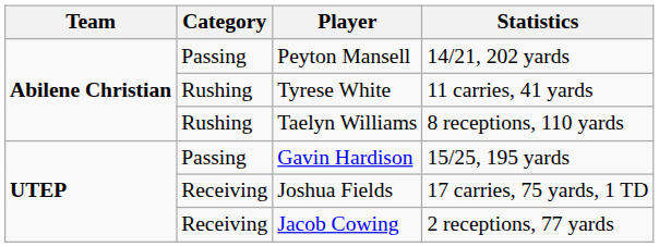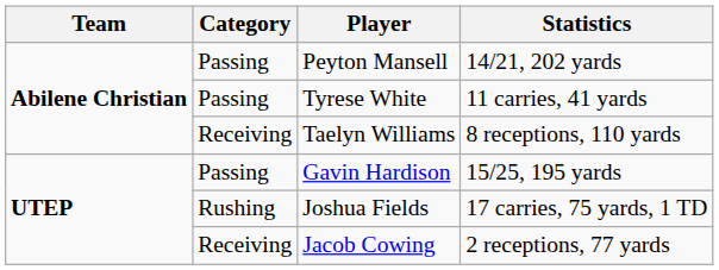Tyrese White | Category: Rushing -> Passing
Taelyn Williams | Category: Rushing -> Receiving
Joshua Fields | Category: Receiving -> Rushing
